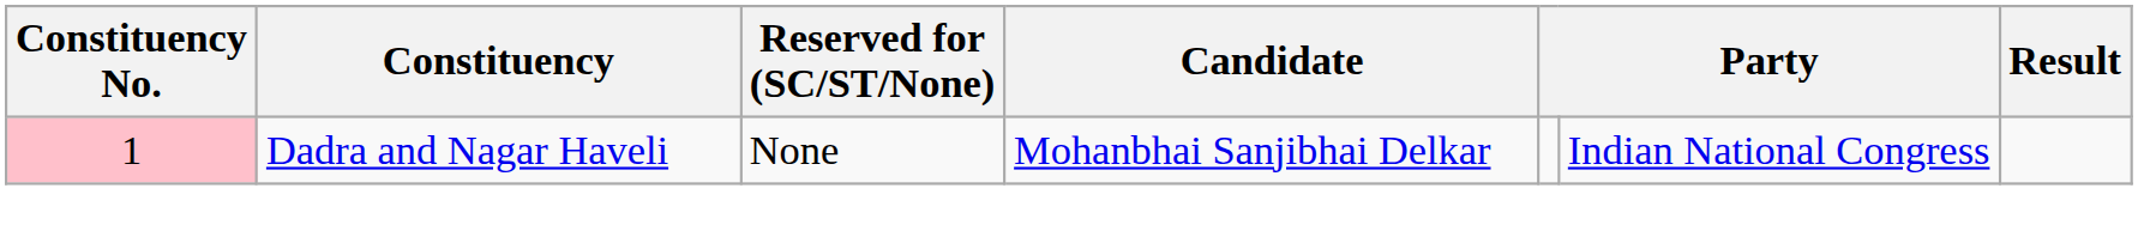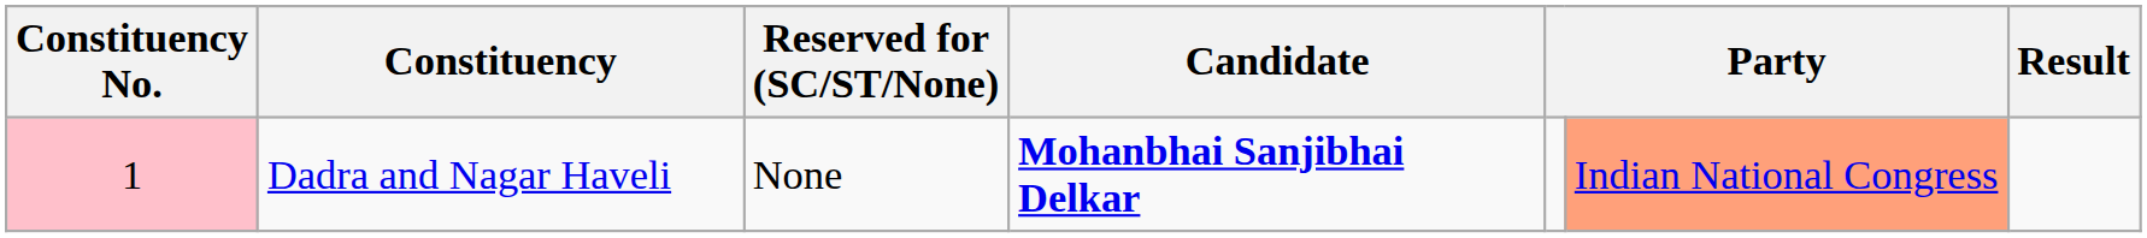Dadra and Nagar Haveli | Candidate: normal -> bold
Dadra and Nagar Haveli | column 6: no background -> lightsalmon background
